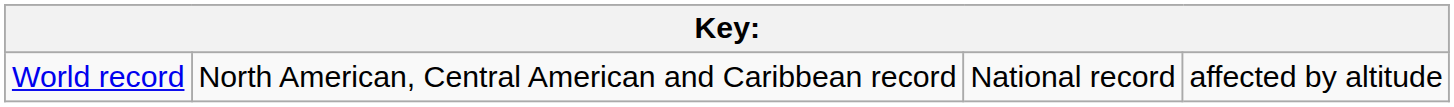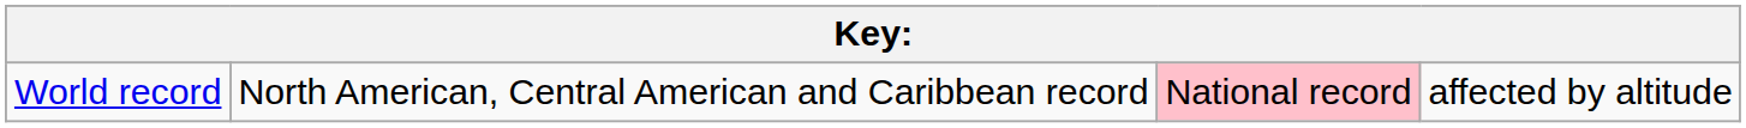World record | column 3: no background -> pink background
